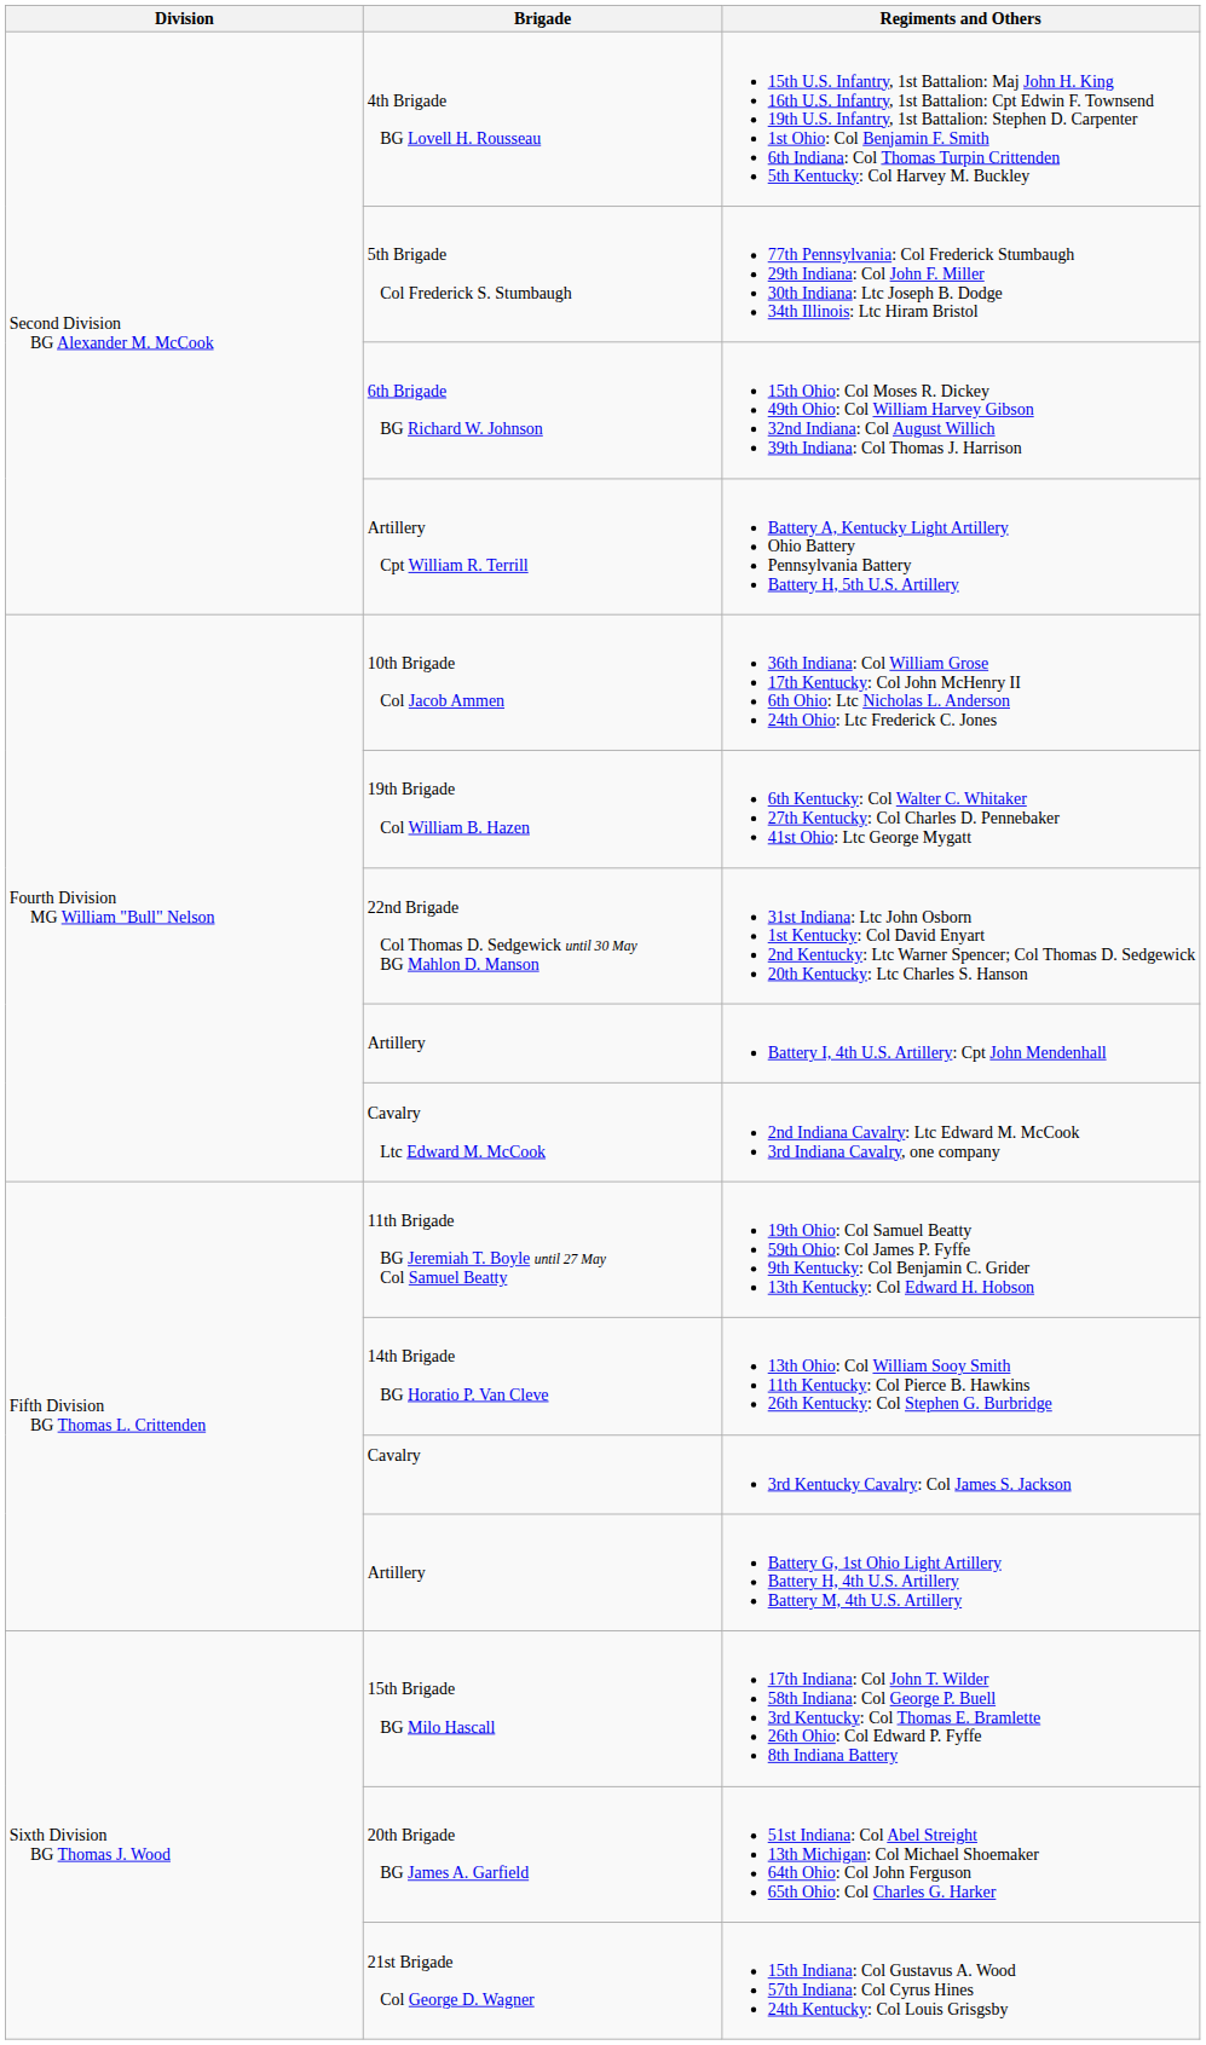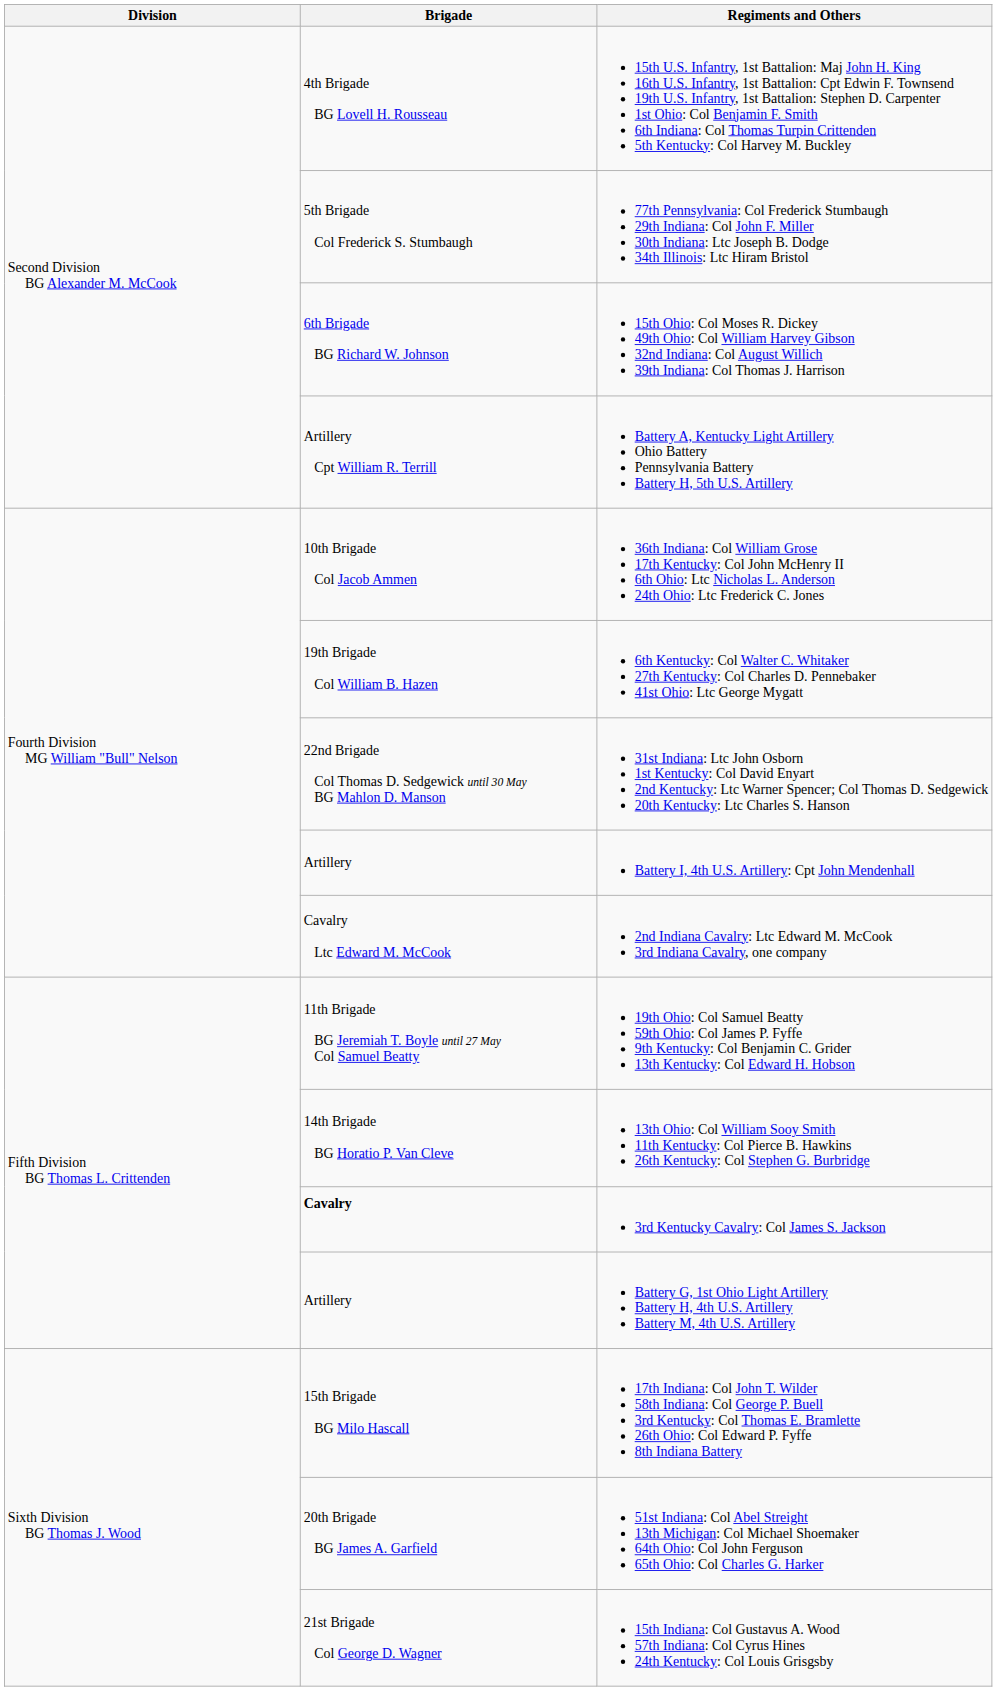3rd Kentucky Cavalry: Col James S. Jackson | Brigade: normal -> bold
